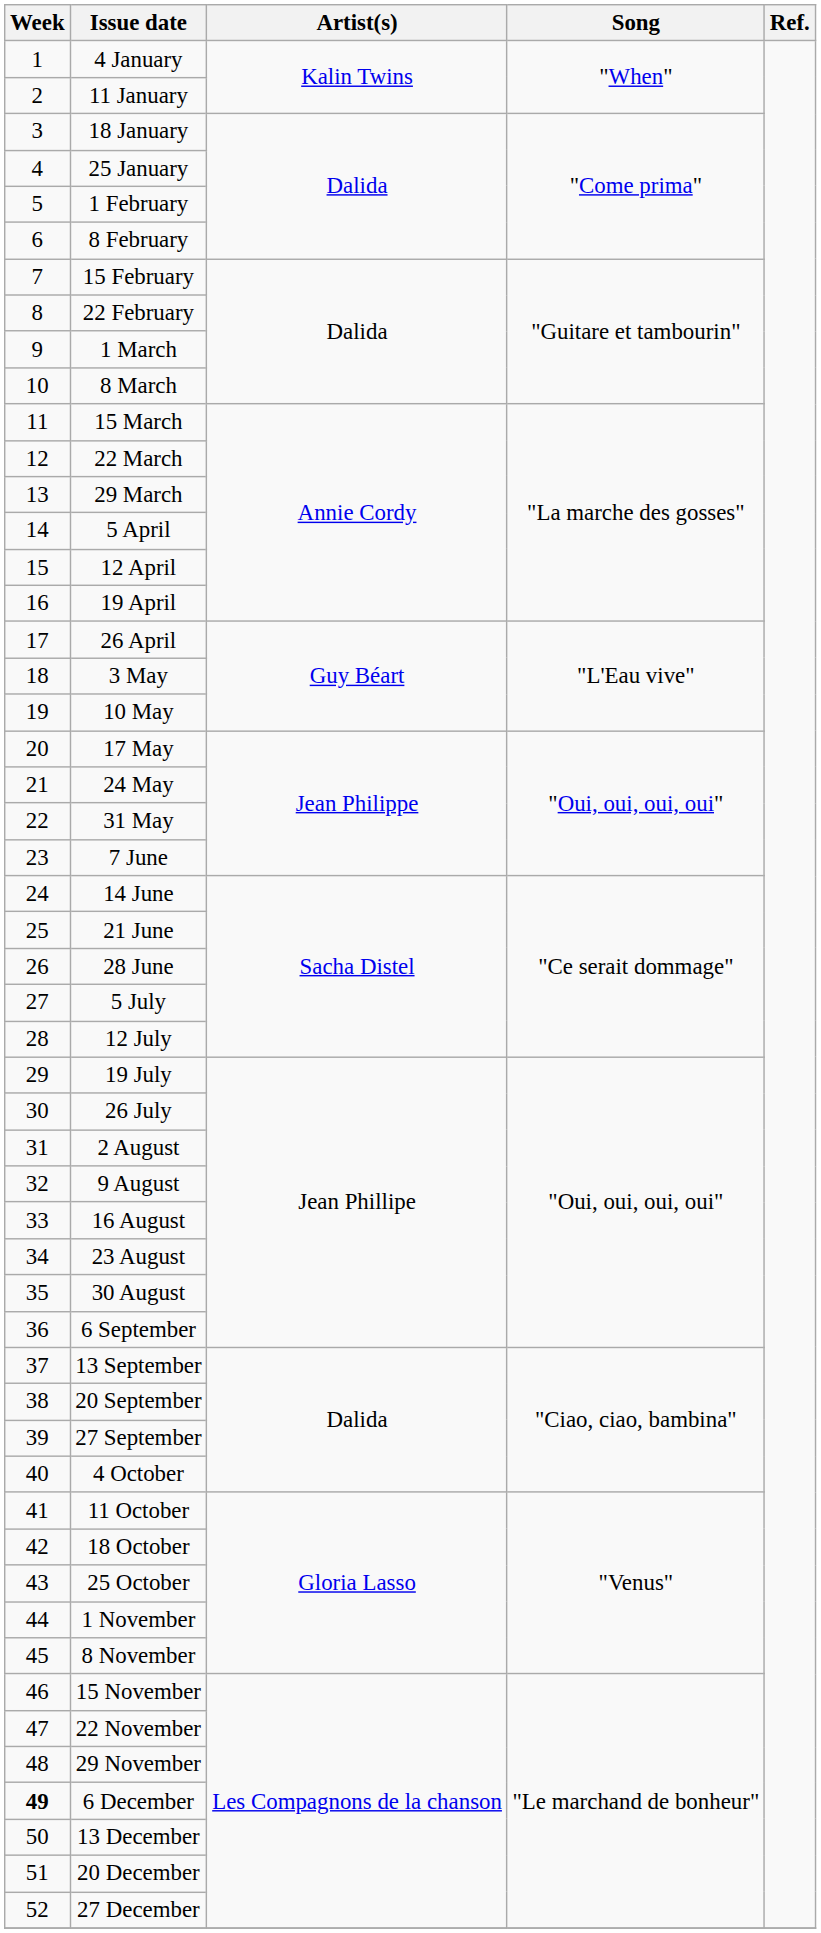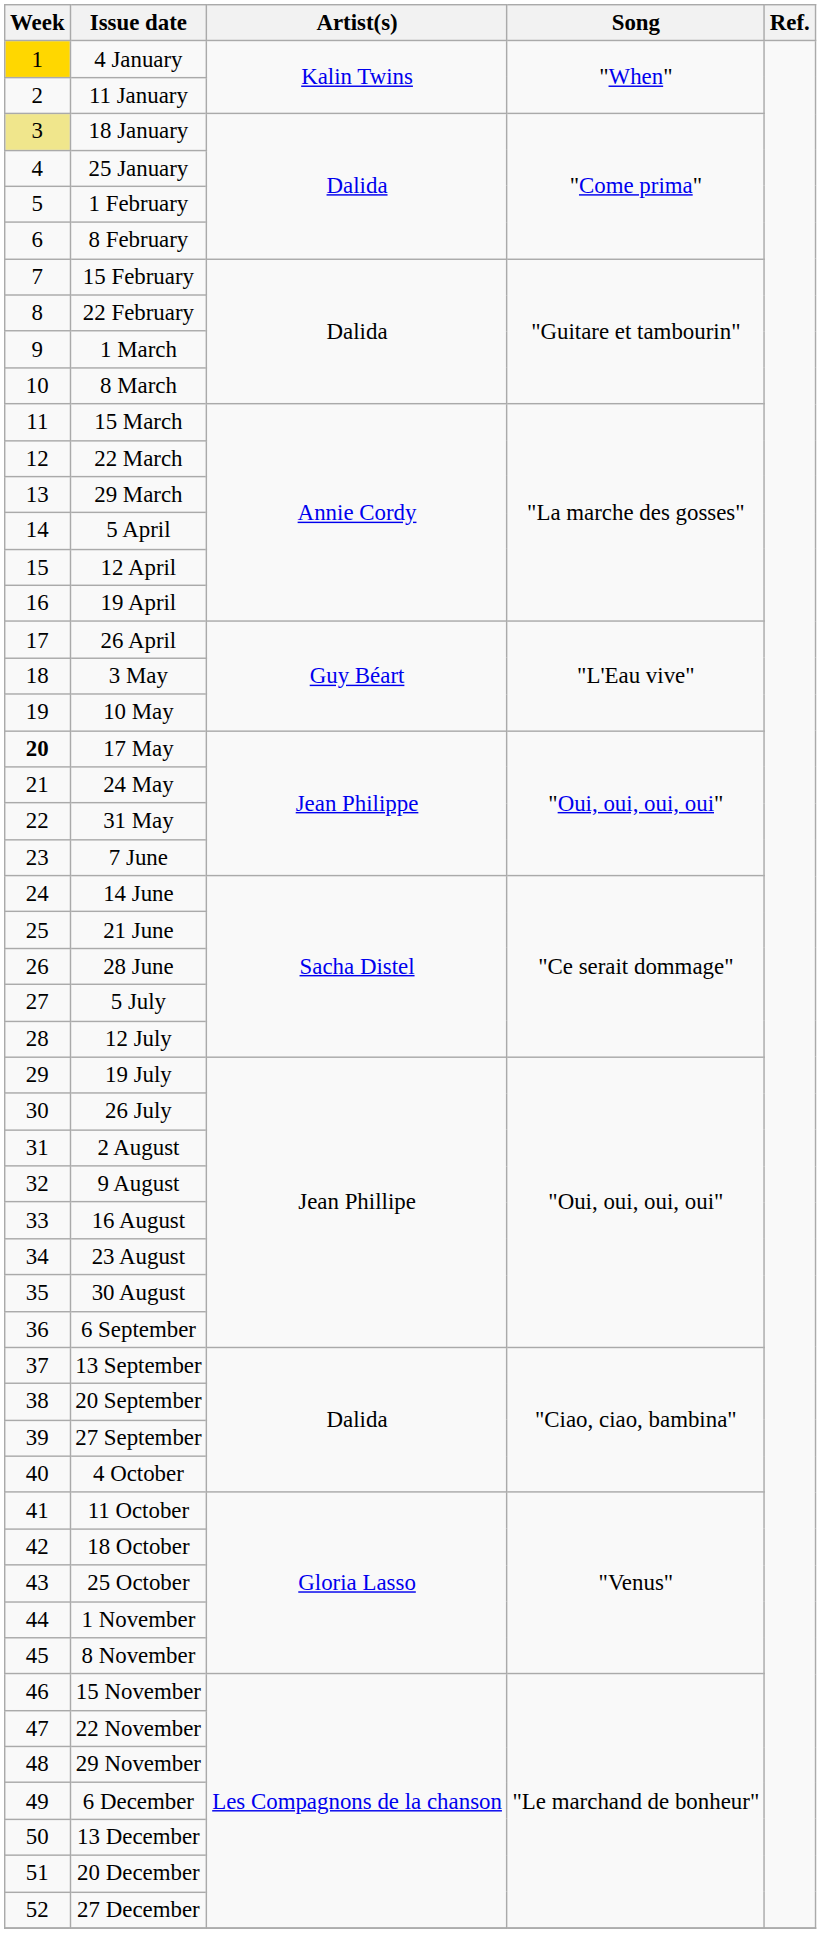4 January | Week: no background -> gold background
18 January | Week: no background -> khaki background
17 May | Week: normal -> bold
6 December | Week: bold -> normal
